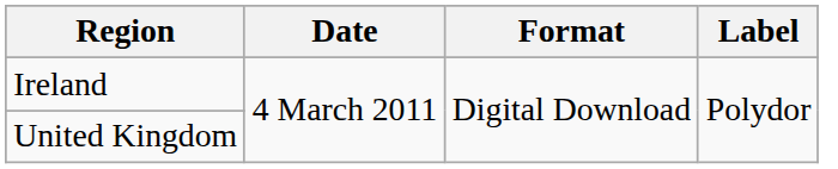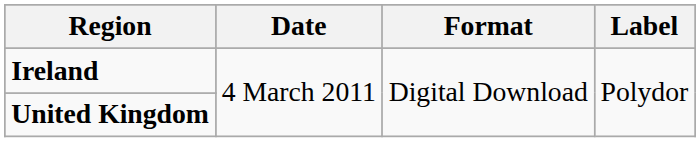Ireland | Region: normal -> bold
United Kingdom | Region: normal -> bold
